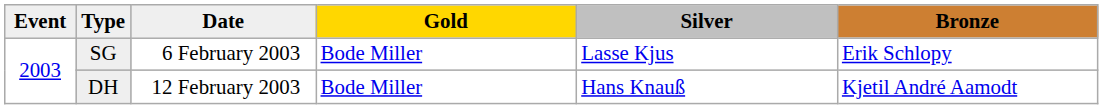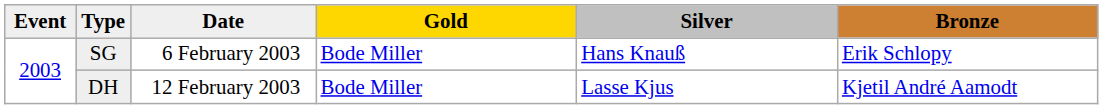SG | Silver: Lasse Kjus -> Hans Knauß
DH | Silver: Hans Knauß -> Lasse Kjus
